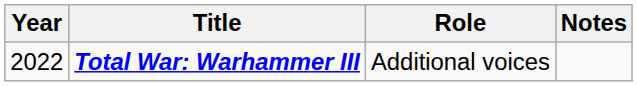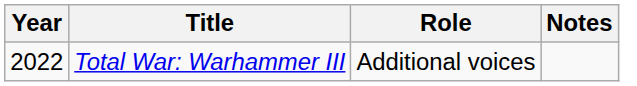row 2 | Title: bold -> normal
